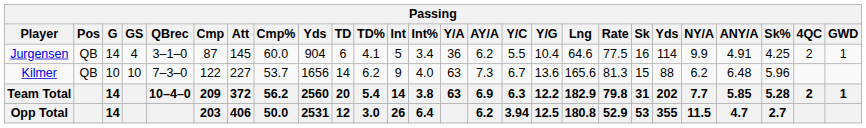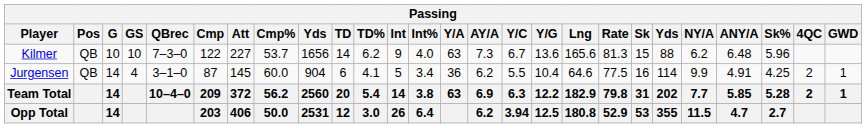rows swapped: Kilmer <-> Jurgensen
